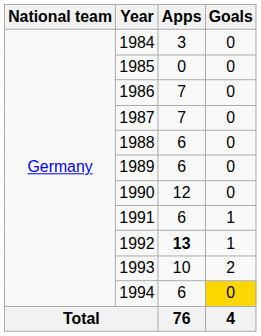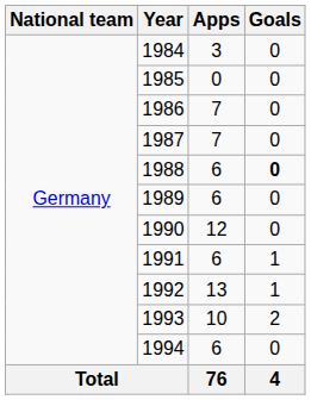1988 | Goals: normal -> bold
1992 | Apps: bold -> normal
1994 | Goals: gold background -> no background
